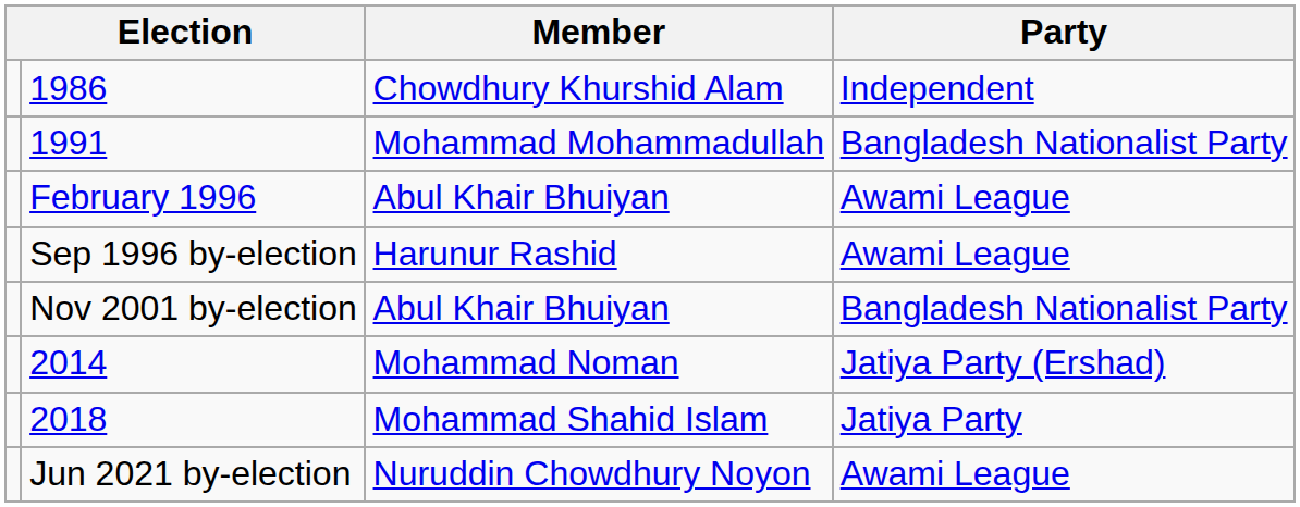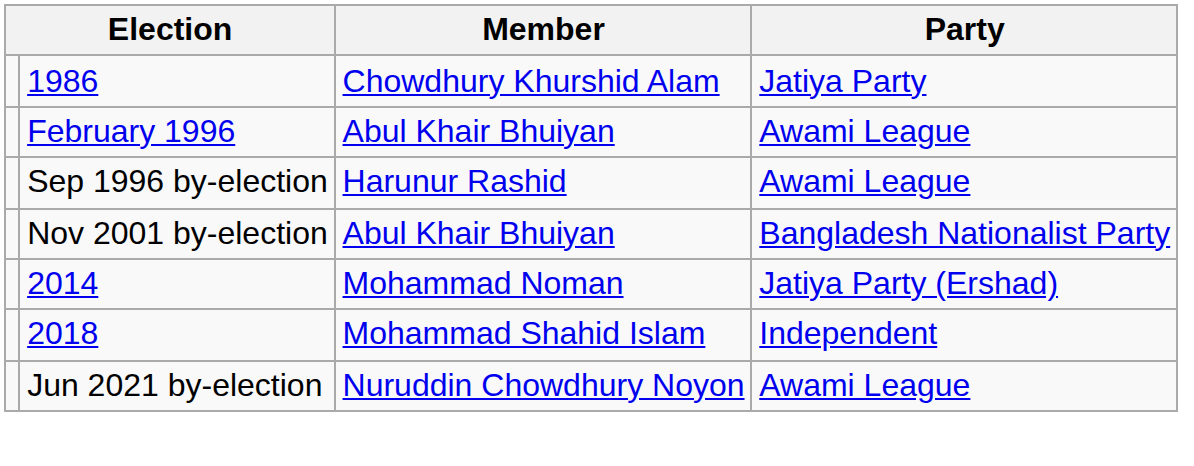1986 | Party: Independent -> Jatiya Party
- row: 1991 | Mohammad Mohammadullah | Bangladesh Nationalist Party
2018 | Party: Jatiya Party -> Independent
